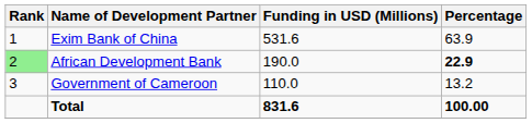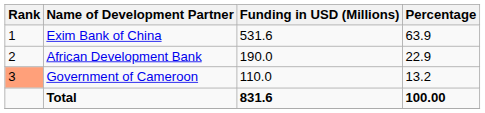African Development Bank | Rank: lightgreen background -> no background
African Development Bank | Percentage: bold -> normal
Government of Cameroon | Rank: no background -> lightsalmon background
